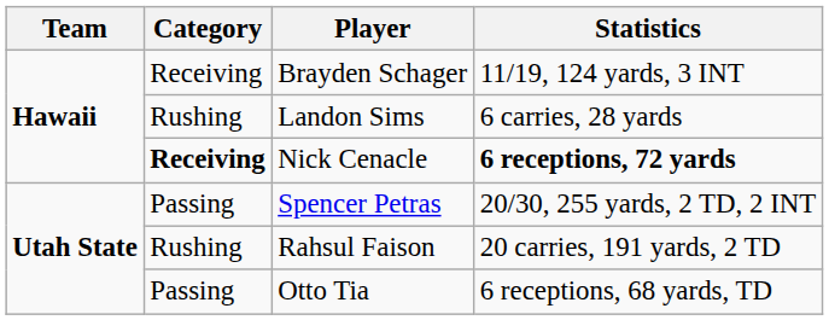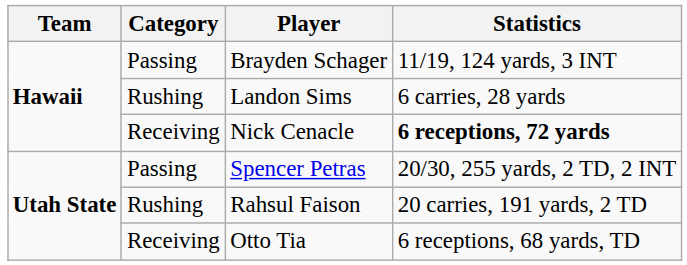Brayden Schager | Category: Receiving -> Passing
Nick Cenacle | Category: bold -> normal
Otto Tia | Category: Passing -> Receiving
